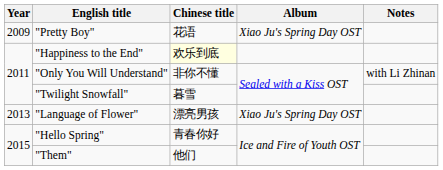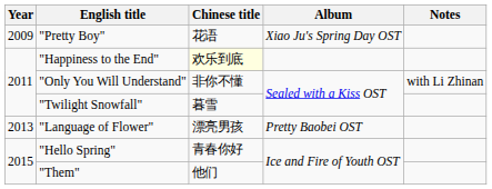"Language of Flower" | Album: Xiao Ju's Spring Day OST -> Pretty Baobei OST
